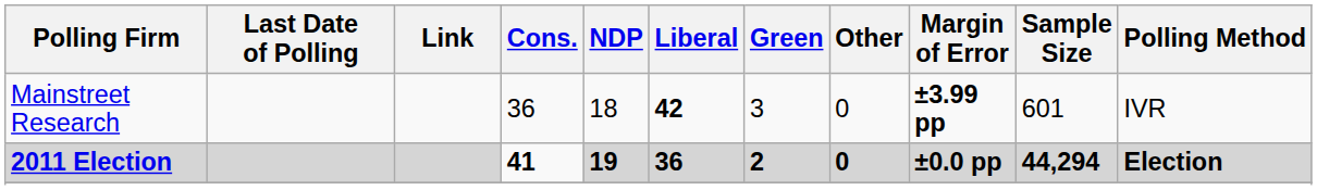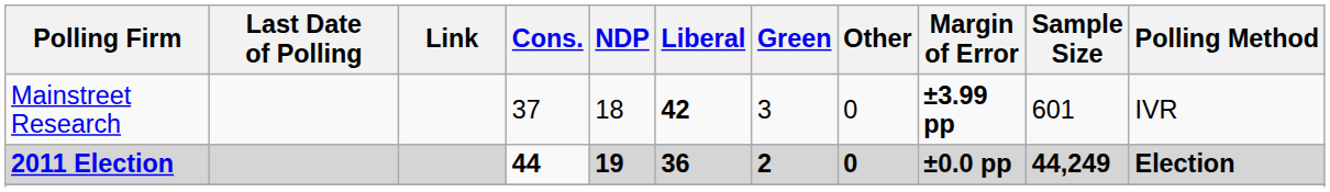Mainstreet Research | Cons.: 36 -> 37
2011 Election | Cons.: 41 -> 44
2011 Election | Sample Size: 44,294 -> 44,249
